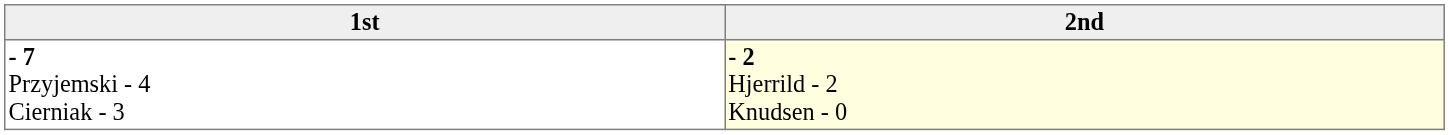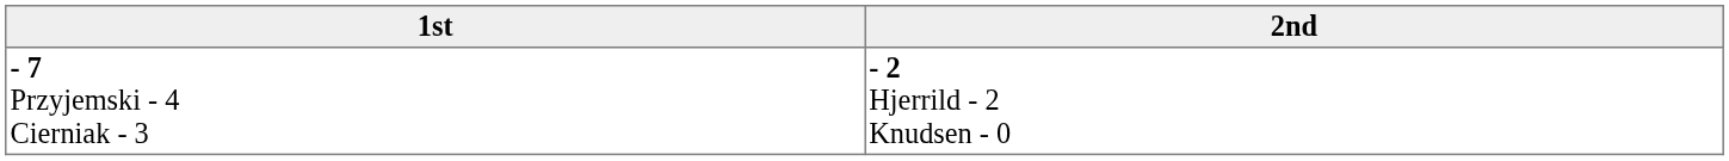- 7 Przyjemski - 4 Cierniak - 3 | 2nd: lightyellow background -> no background
